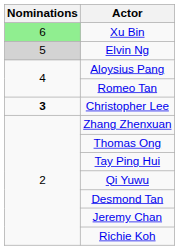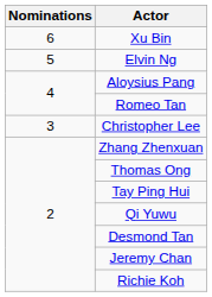Xu Bin | Nominations: lightgreen background -> no background
Elvin Ng | Nominations: lightgrey background -> no background
Christopher Lee | Nominations: bold -> normal
